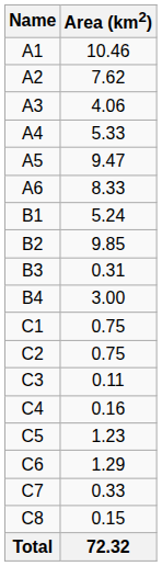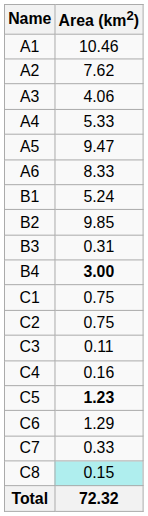B4 | Area (km2): normal -> bold
C5 | Area (km2): normal -> bold
C8 | Area (km2): no background -> paleturquoise background
